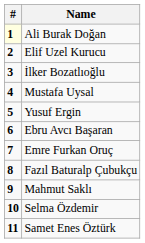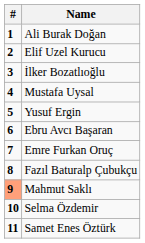Ali Burak Doğan | #: lightyellow background -> no background
Mahmut Saklı | #: no background -> lightsalmon background
